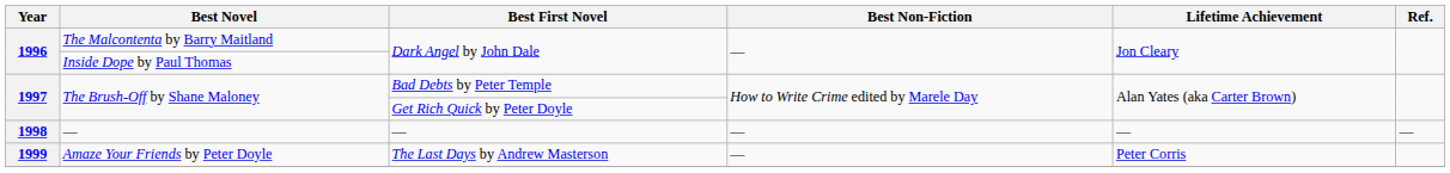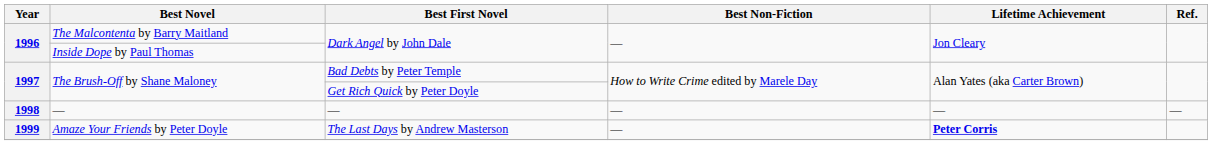Amaze Your Friends by Peter Doyle | Lifetime Achievement: normal -> bold
